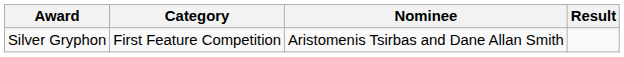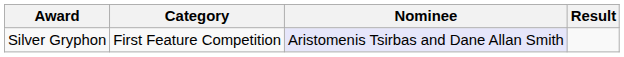Silver Gryphon | Nominee: no background -> lavender background
